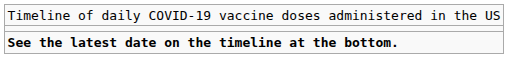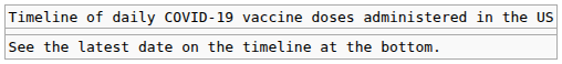row 3 | column 1: bold -> normal
